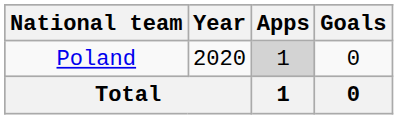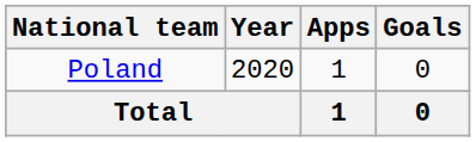Poland | Apps: lightgrey background -> no background
